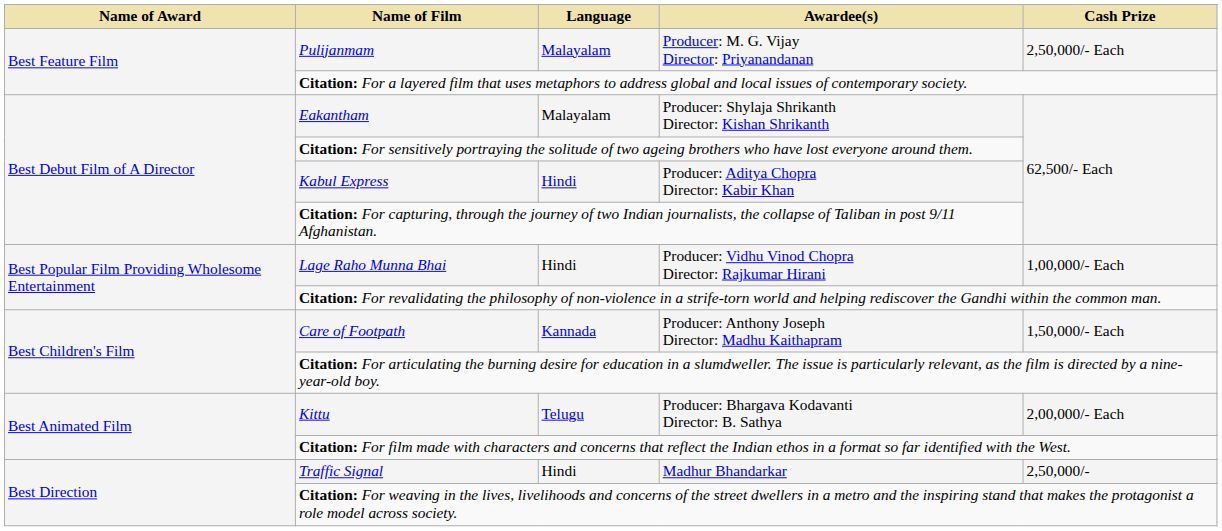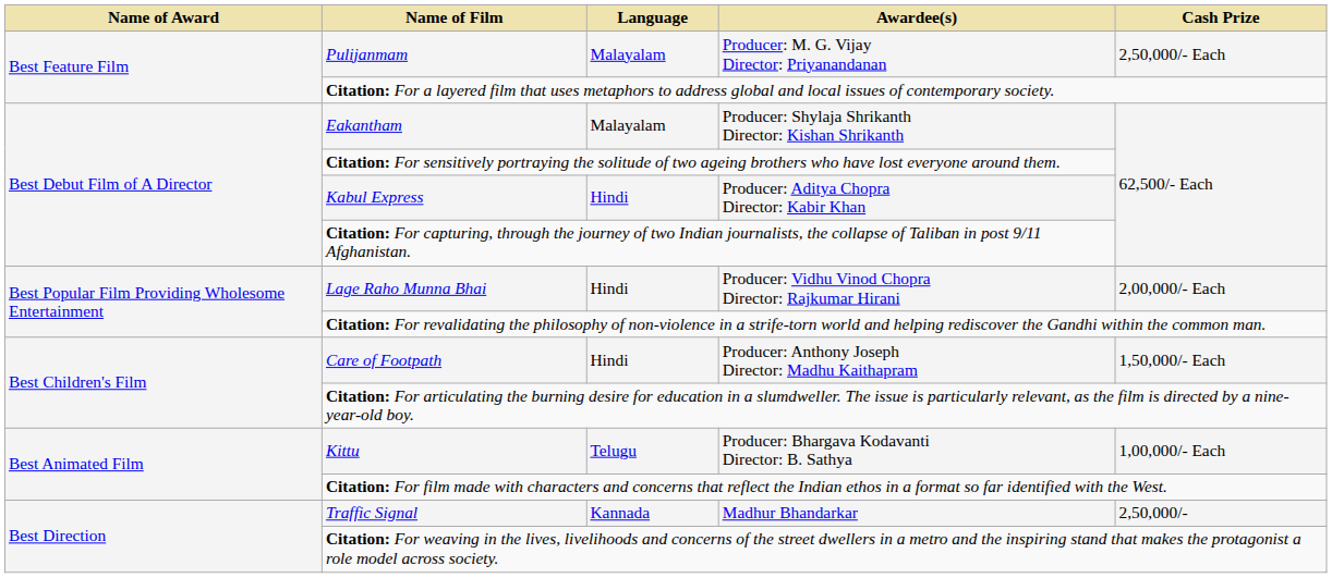Lage Raho Munna Bhai | Cash Prize: 1,00,000/- Each -> 2,00,000/- Each
Care of Footpath | Language: Kannada -> Hindi
Kittu | Cash Prize: 2,00,000/- Each -> 1,00,000/- Each
Traffic Signal | Language: Hindi -> Kannada
